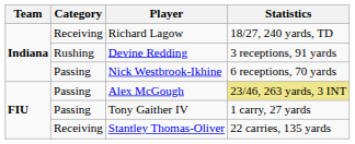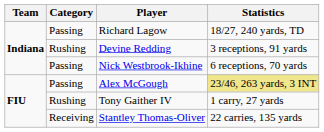Richard Lagow | Category: Receiving -> Passing
Tony Gaither IV | Category: Passing -> Rushing
